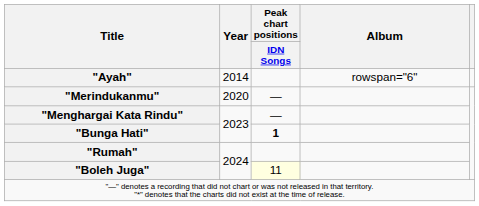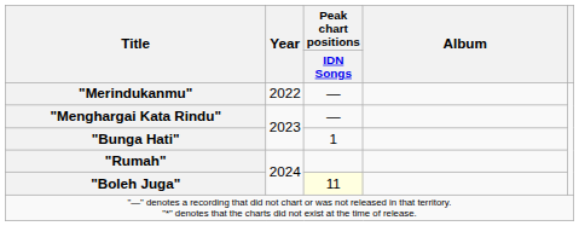- row: "Ayah" | 2014 | rowspan="6"
"Merindukanmu" | Year: 2020 -> 2022
"Bunga Hati" | Peak chart positions / IDN Songs: bold -> normal
